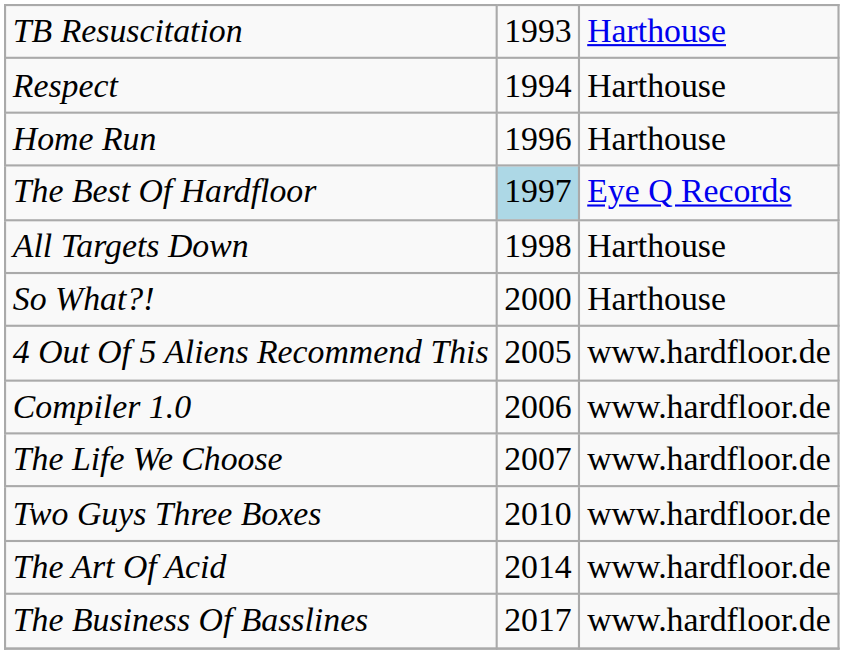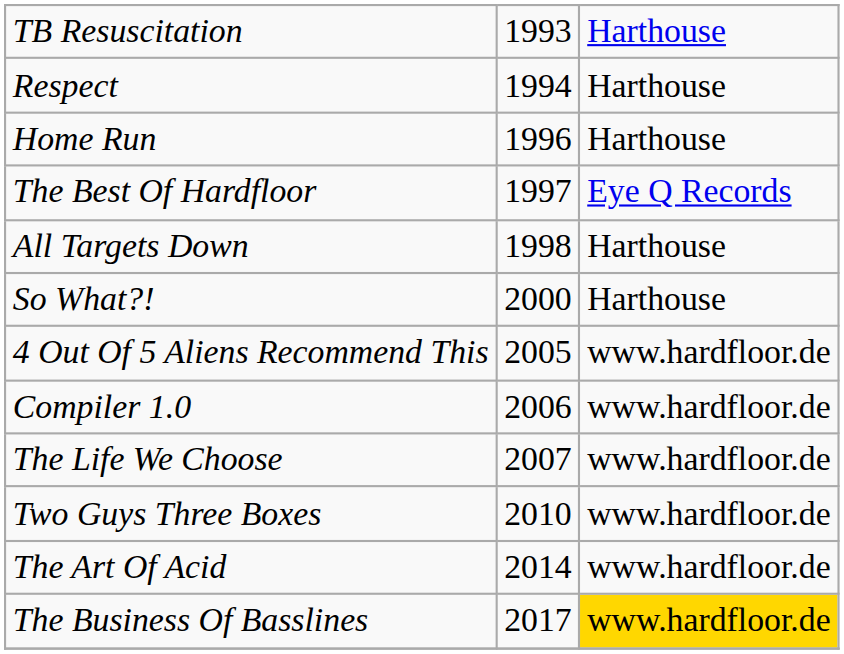The Best Of Hardfloor | column 2: lightblue background -> no background
The Business Of Basslines | column 3: no background -> gold background
